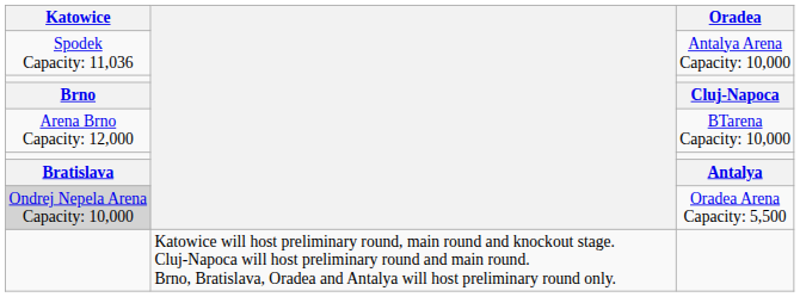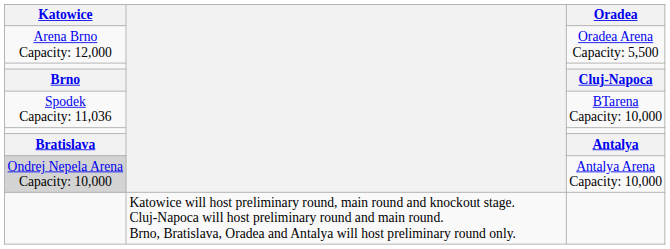row 2 | Katowice: Spodek Capacity: 11,036 -> Arena Brno Capacity: 12,000
row 2 | Oradea: Antalya Arena Capacity: 10,000 -> Oradea Arena Capacity: 5,500
row 5 | Katowice: Arena Brno Capacity: 12,000 -> Spodek Capacity: 11,036
row 8 | Oradea: Oradea Arena Capacity: 5,500 -> Antalya Arena Capacity: 10,000
